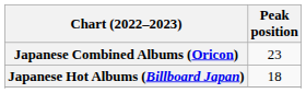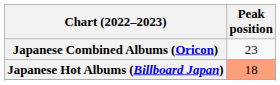Japanese Hot Albums (Billboard Japan) | Peak position: no background -> lightsalmon background
